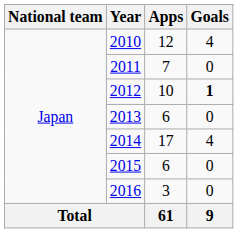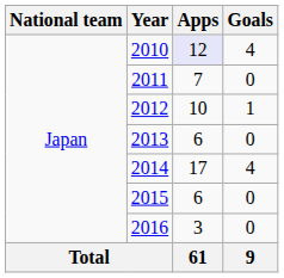2010 | Apps: no background -> lavender background
2012 | Goals: bold -> normal
